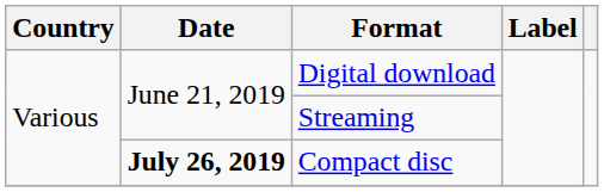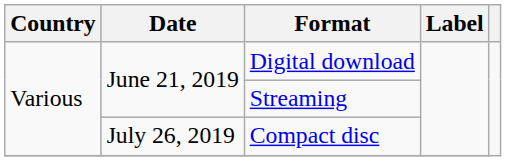Compact disc | Date: bold -> normal
